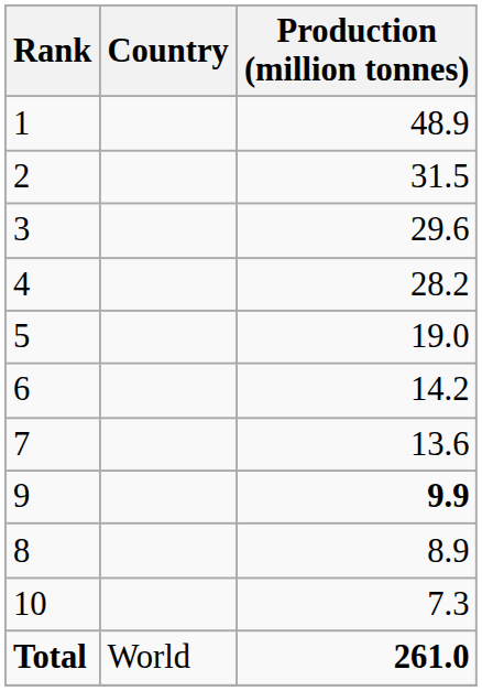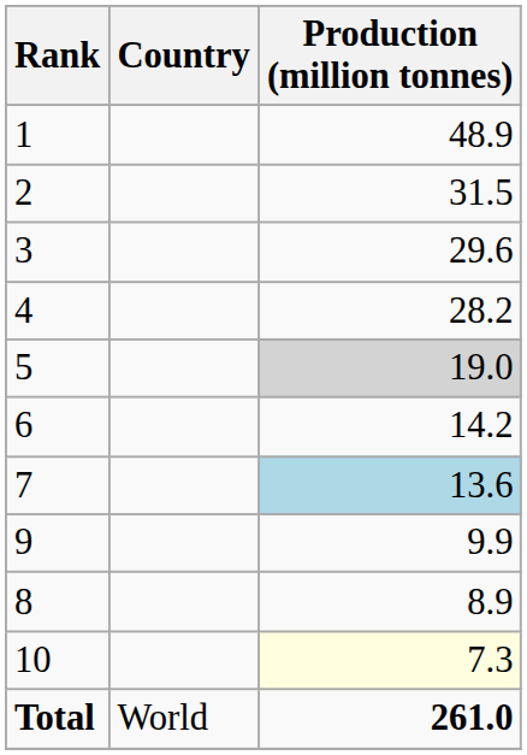5 | Production (million tonnes): no background -> lightgrey background
7 | Production (million tonnes): no background -> lightblue background
9 | Production (million tonnes): bold -> normal
10 | Production (million tonnes): no background -> lightyellow background
